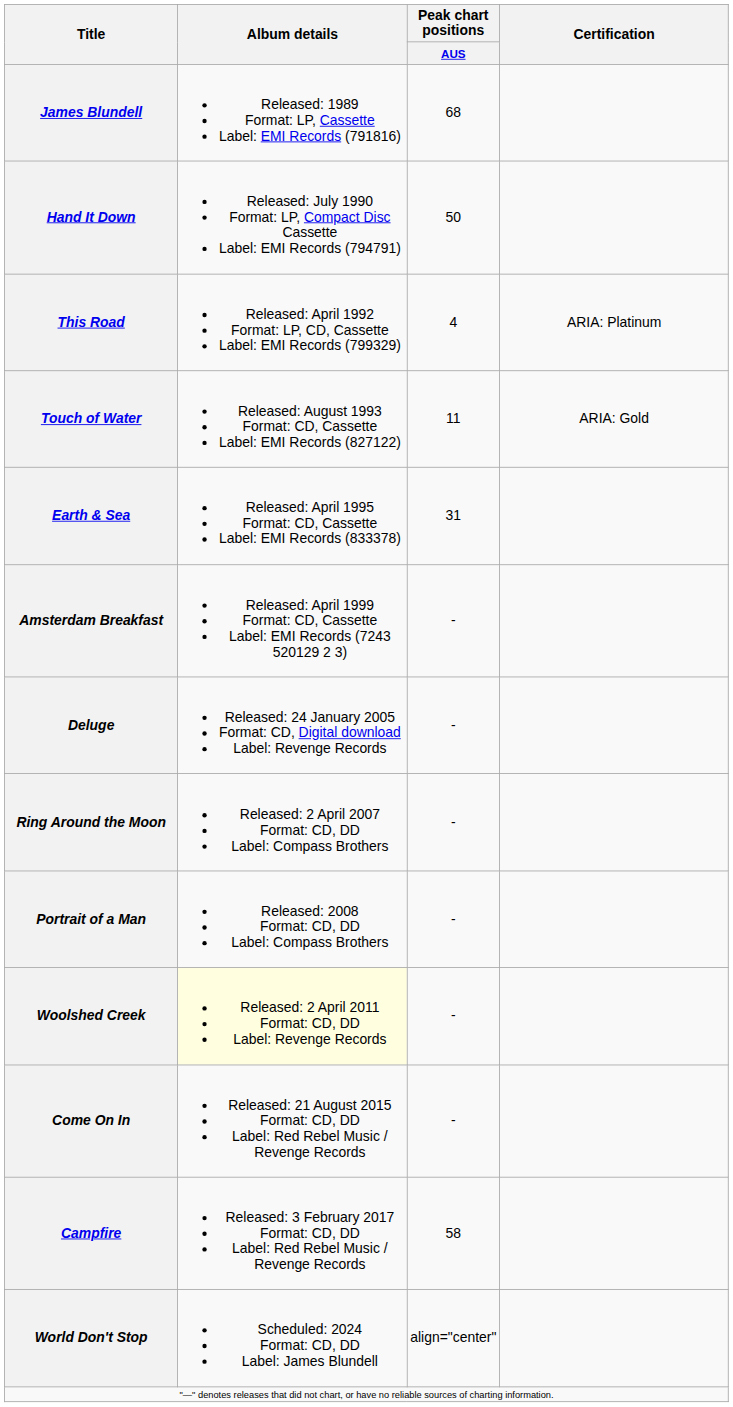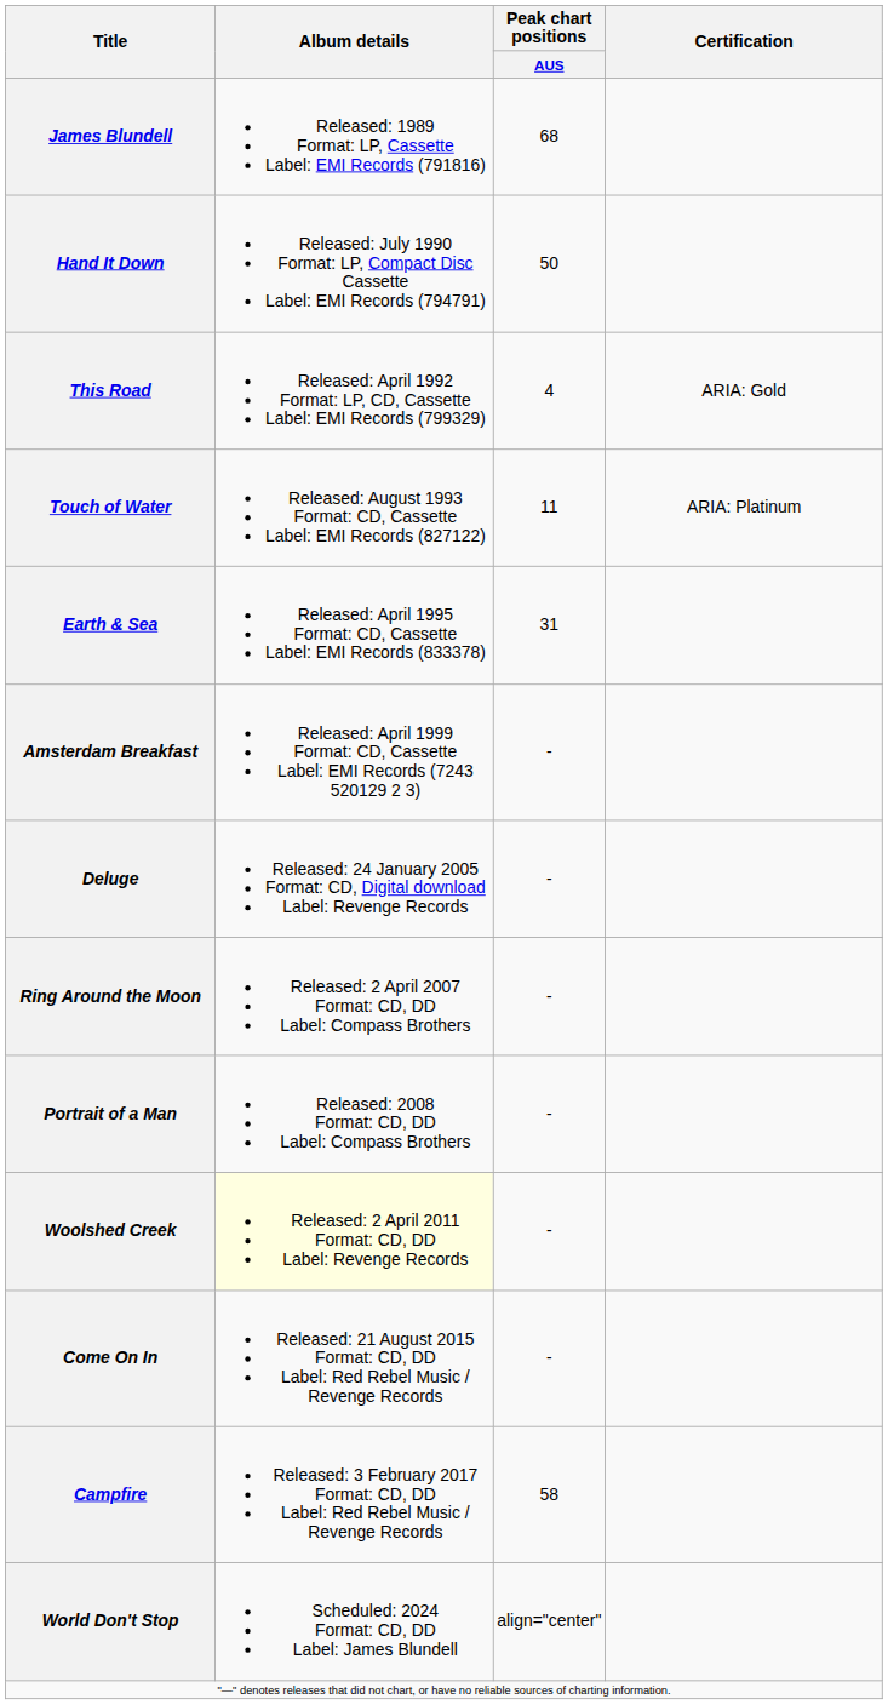This Road | Certification: ARIA: Platinum -> ARIA: Gold
Touch of Water | Certification: ARIA: Gold -> ARIA: Platinum
